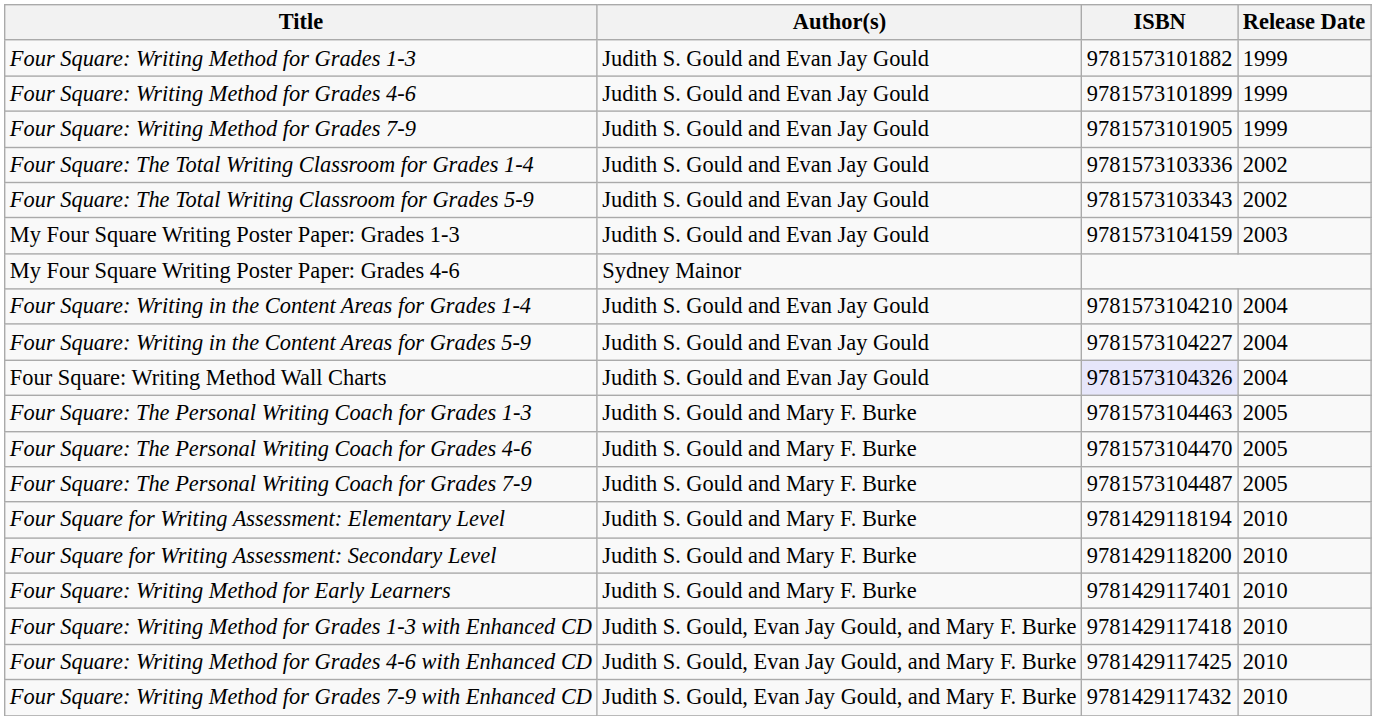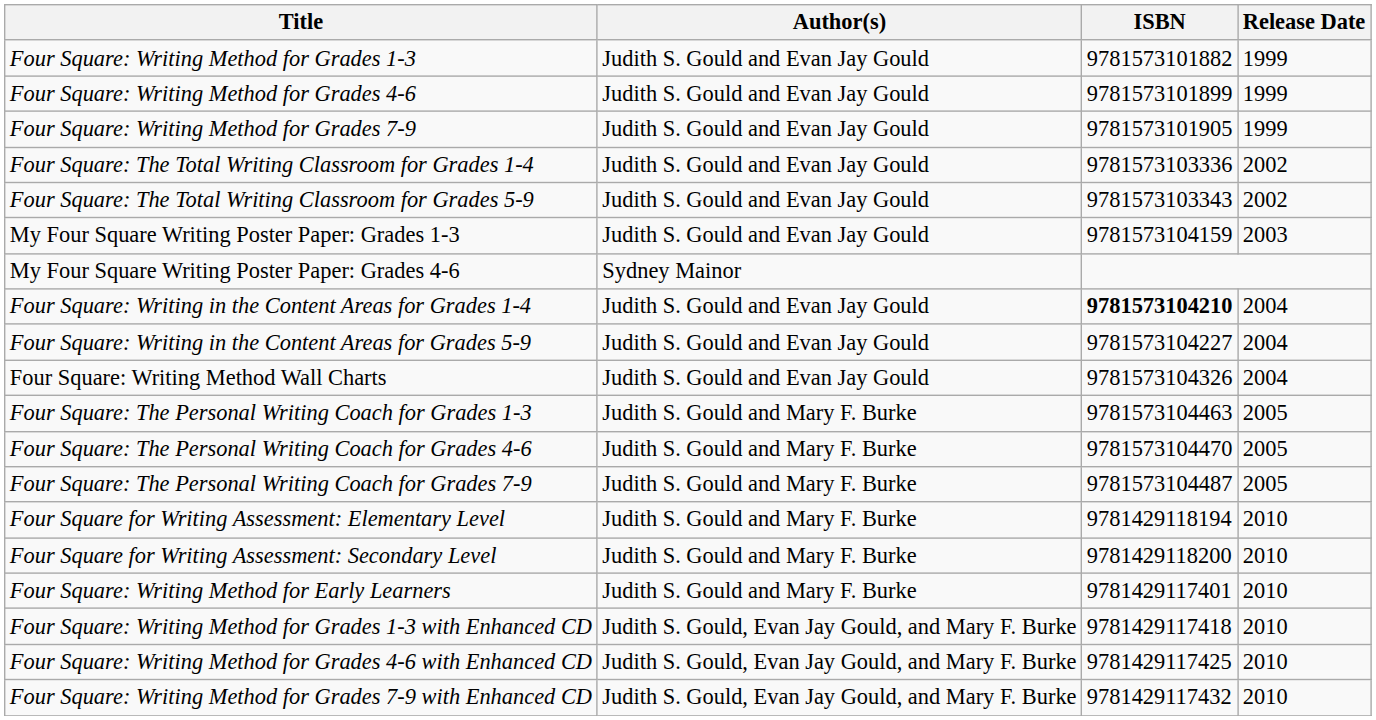Four Square: Writing in the Content Areas for Grades 1-4 | ISBN: normal -> bold
Four Square: Writing Method Wall Charts | ISBN: lavender background -> no background
